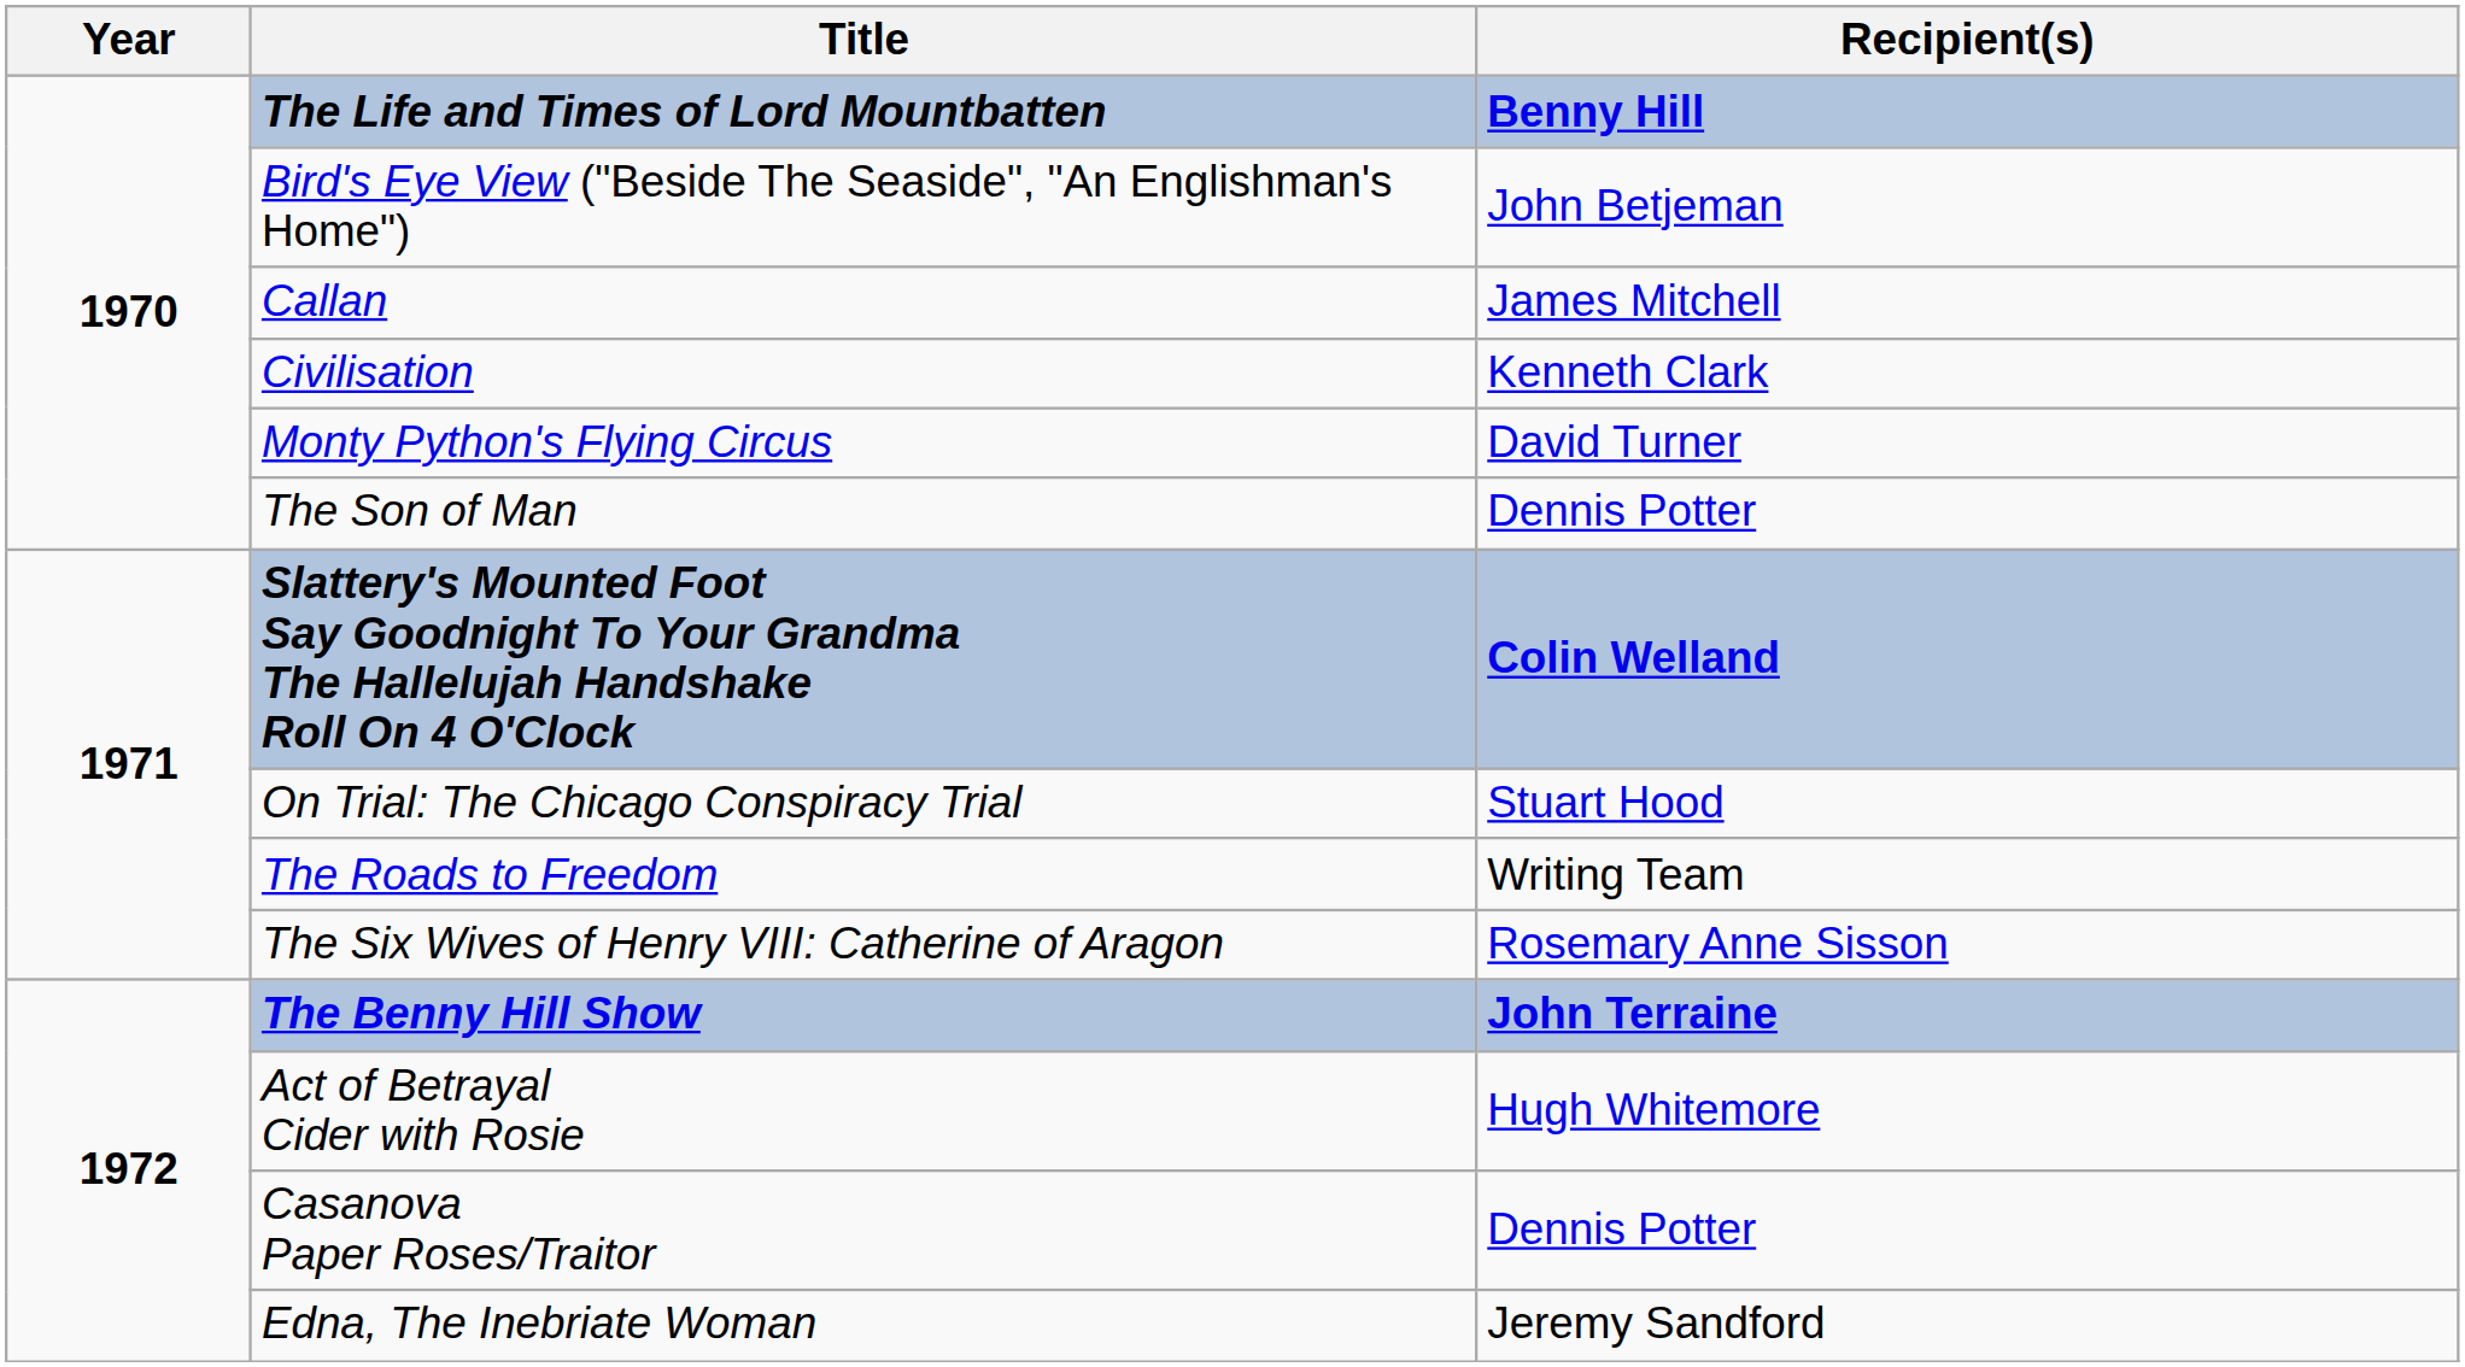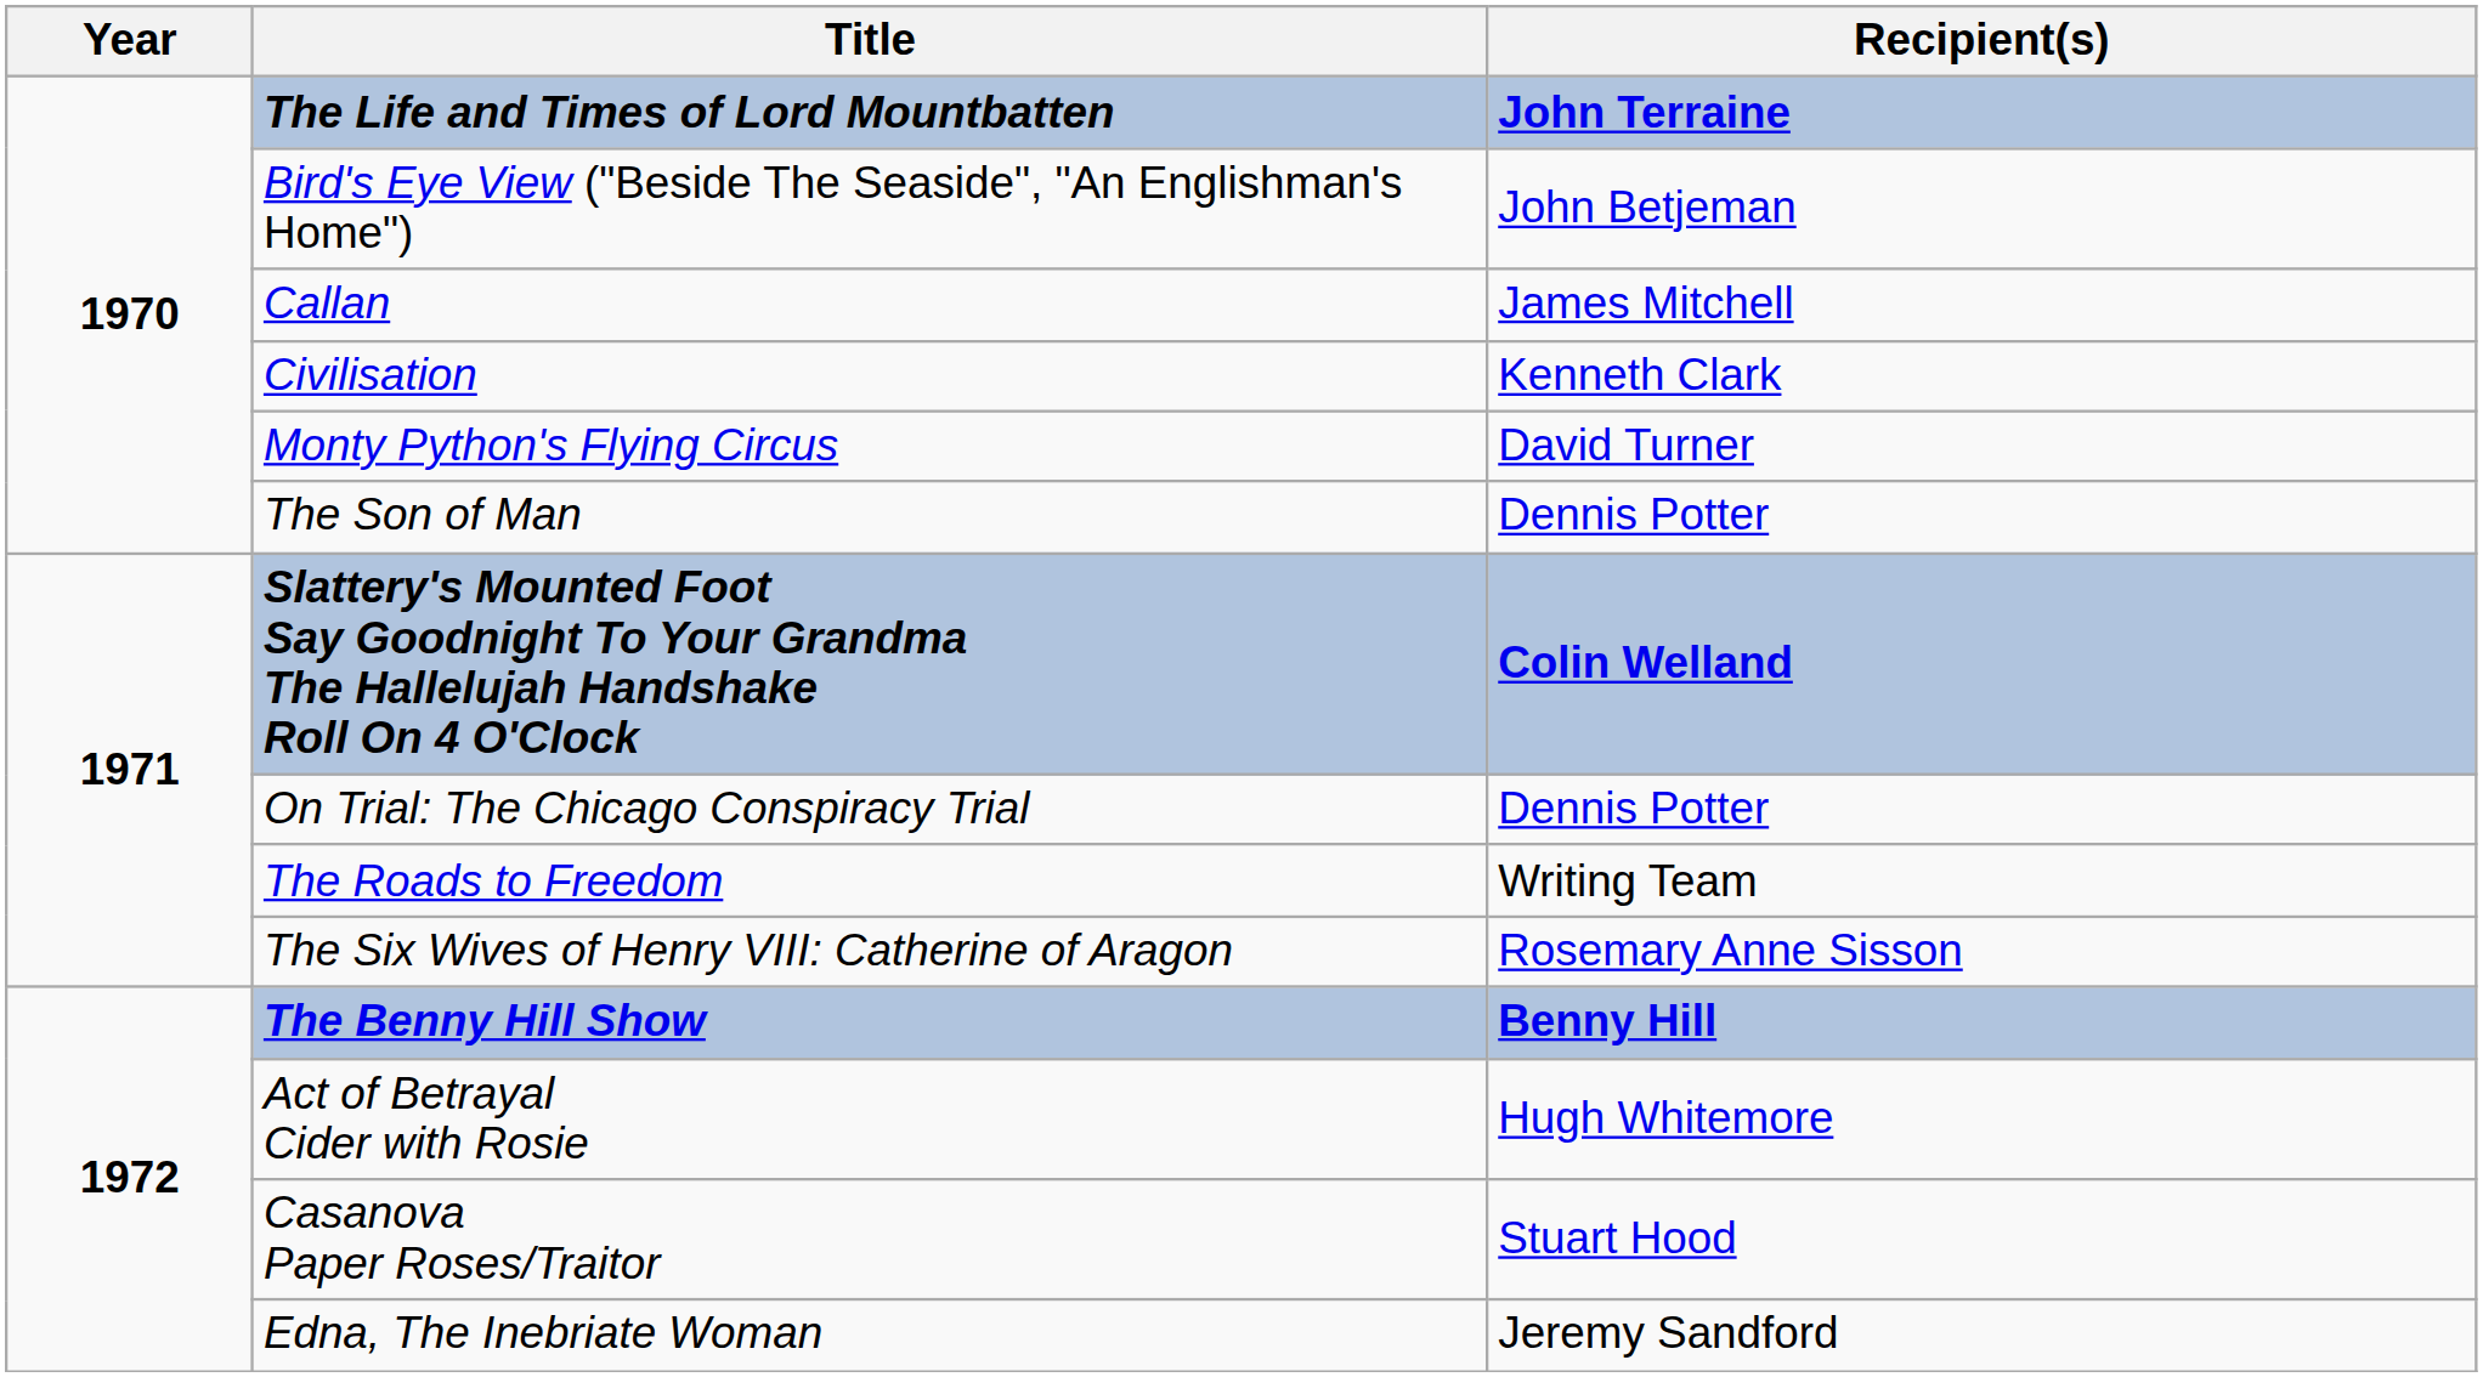The Life and Times of Lord Mountbatten | Recipient(s): Benny Hill -> John Terraine
On Trial: The Chicago Conspiracy Trial | Recipient(s): Stuart Hood -> Dennis Potter
The Benny Hill Show | Recipient(s): John Terraine -> Benny Hill
Casanova Paper Roses/Traitor | Recipient(s): Dennis Potter -> Stuart Hood
